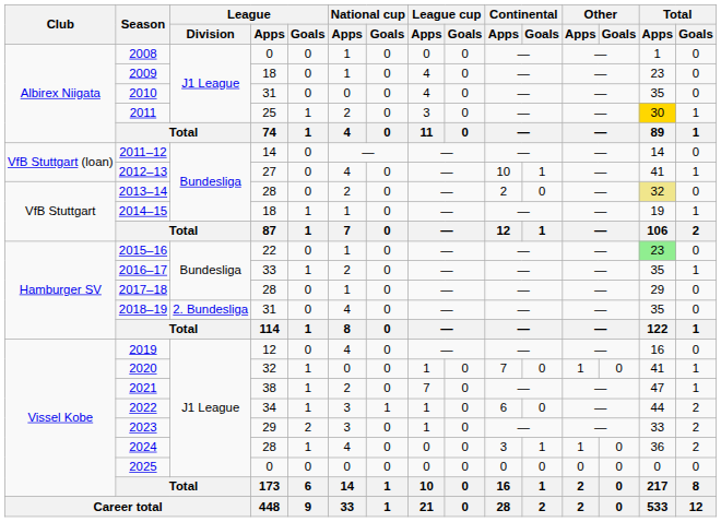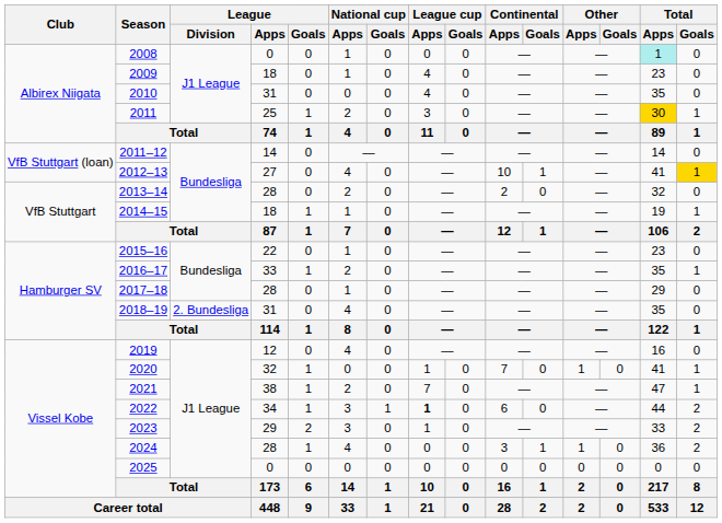2008 | Total / Apps: no background -> paleturquoise background
2012–13 | Total / Goals: no background -> gold background
2013–14 | Total / Apps: khaki background -> no background
2015–16 | Total / Apps: lightgreen background -> no background
2022 | League cup / Apps: normal -> bold
